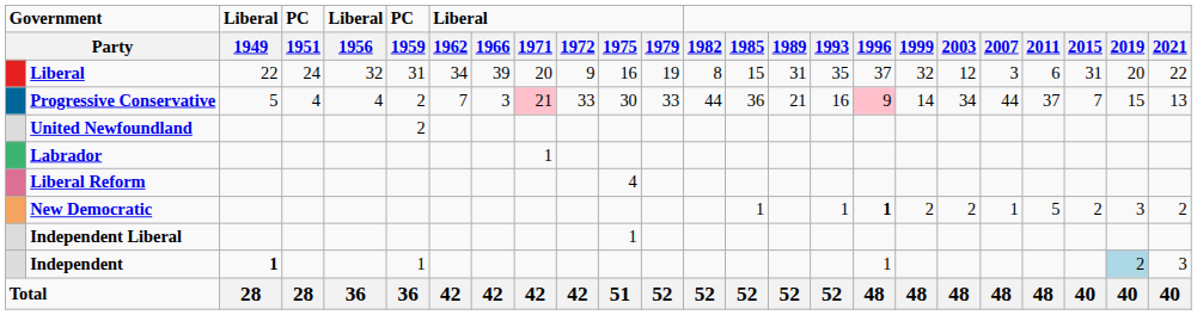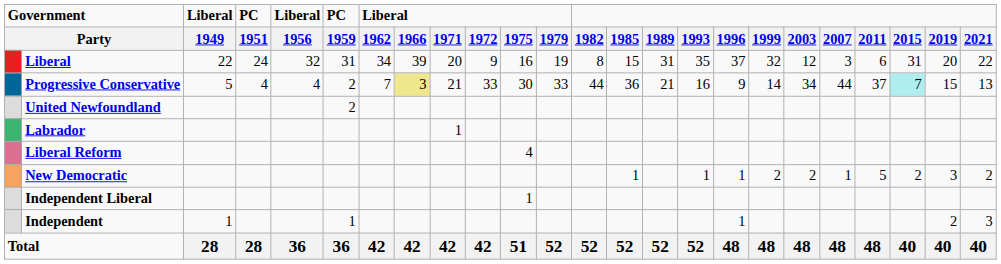Progressive Conservative | Liberal / 1966: no background -> khaki background
Progressive Conservative | Liberal / 1971: pink background -> no background
Progressive Conservative | 1996: pink background -> no background
Progressive Conservative | 2015: no background -> paleturquoise background
New Democratic | 1996: bold -> normal
Independent | Liberal / 1949: bold -> normal
Independent | 2019: lightblue background -> no background
